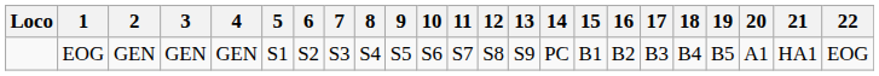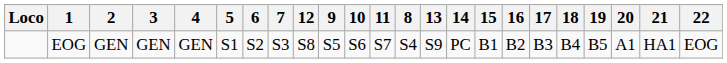columns swapped: 8 <-> 12
